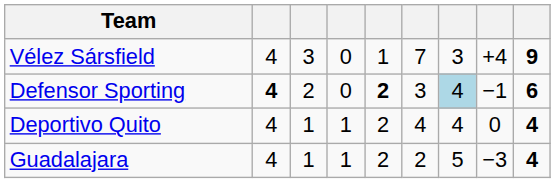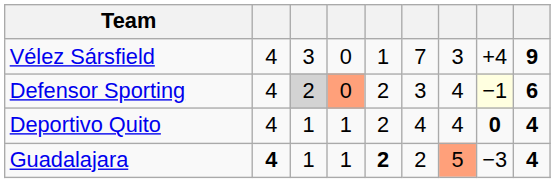Defensor Sporting | column 2: bold -> normal
Defensor Sporting | column 3: no background -> lightgrey background
Defensor Sporting | column 4: no background -> lightsalmon background
Defensor Sporting | column 5: bold -> normal
Defensor Sporting | column 7: lightblue background -> no background
Defensor Sporting | column 8: no background -> lightyellow background
Deportivo Quito | column 8: normal -> bold
Guadalajara | column 2: normal -> bold
Guadalajara | column 5: normal -> bold
Guadalajara | column 7: no background -> lightsalmon background
